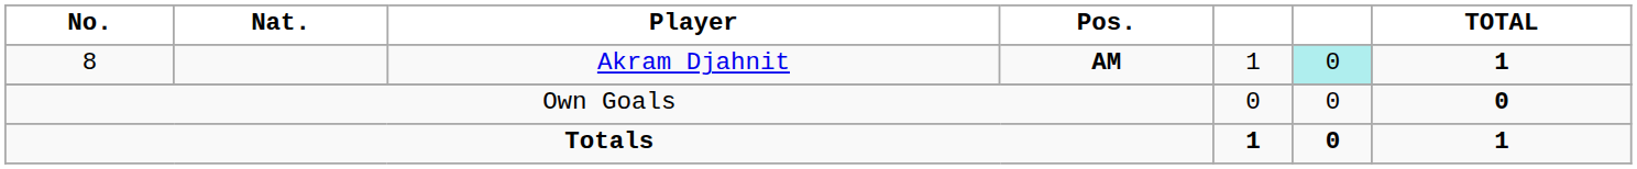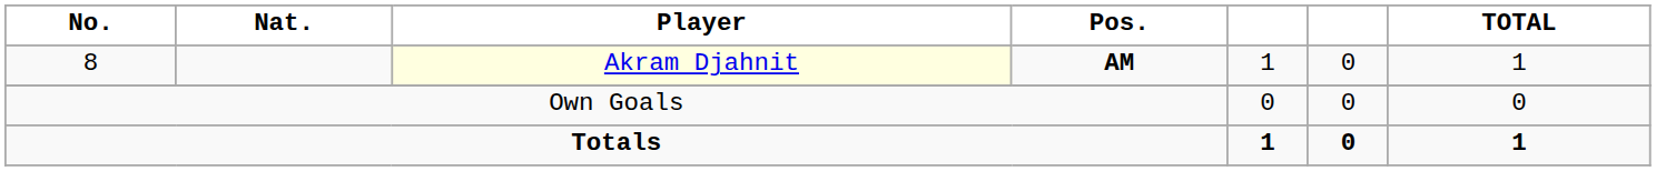8 | Player: no background -> lightyellow background
8 | column 6: paleturquoise background -> no background
8 | TOTAL: bold -> normal
Own Goals | TOTAL: bold -> normal
